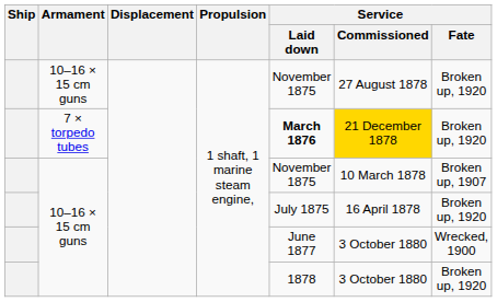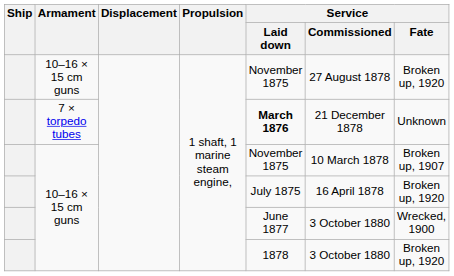7 × torpedo tubes | Service / Commissioned: gold background -> no background
7 × torpedo tubes | Service / Fate: Broken up, 1920 -> Unknown
